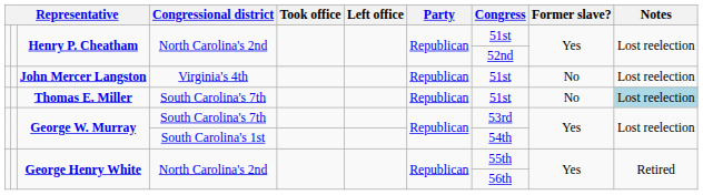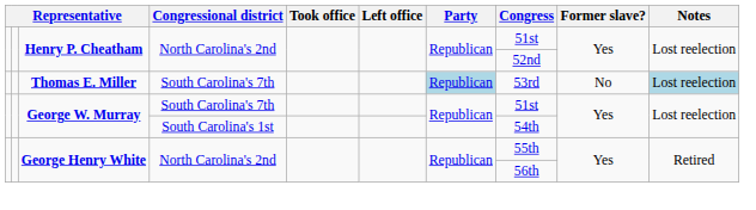- row: John Mercer Langston | Virginia's 4th | Republican | 51st | No | Lost reelection
Thomas E. Miller | Party: no background -> lightblue background
Thomas E. Miller | Congress: 51st -> 53rd
George W. Murray / South Carolina's 7th | Congress: 53rd -> 51st
